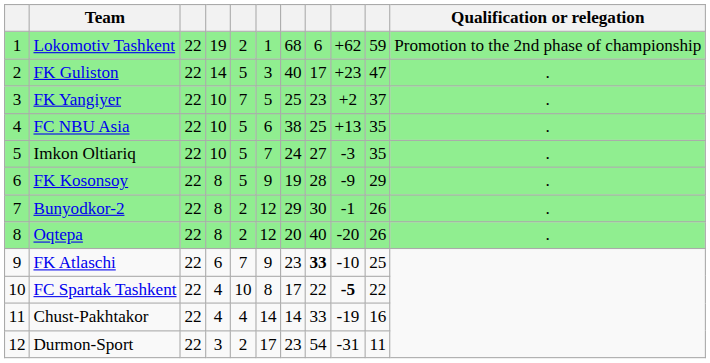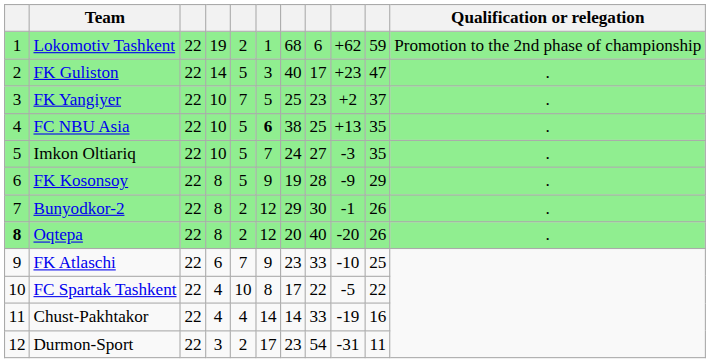FC NBU Asia | column 6: normal -> bold
Oqtepa | column 1: normal -> bold
FK Atlaschi | column 8: bold -> normal
FC Spartak Tashkent | column 9: bold -> normal
